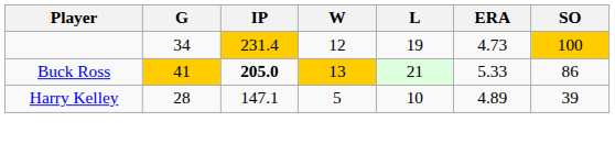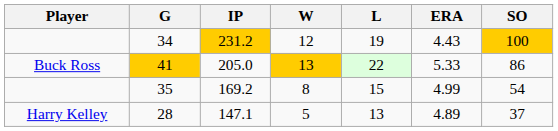34 | IP: 231.4 -> 231.2
34 | ERA: 4.73 -> 4.43
41 | IP: bold -> normal
41 | L: 21 -> 22
+ row: 35 | 169.2 | 8 | 15 | 4.99 | 54
28 | L: 10 -> 13
28 | SO: 39 -> 37
